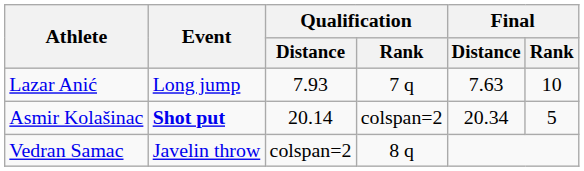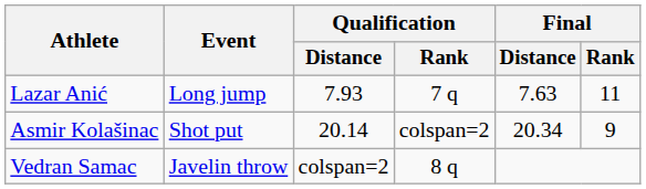Lazar Anić | Final / Rank: 10 -> 11
Asmir Kolašinac | Event: bold -> normal
Asmir Kolašinac | Final / Rank: 5 -> 9
